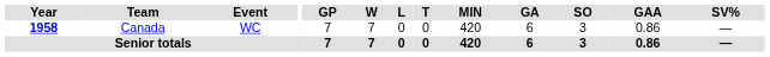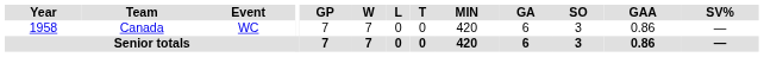Canada | Year: bold -> normal
